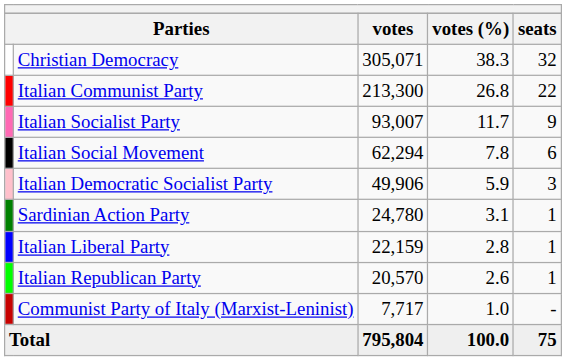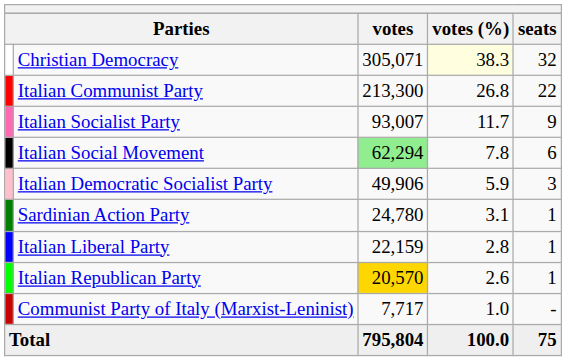Christian Democracy | votes (%): no background -> lightyellow background
Italian Social Movement | votes: no background -> lightgreen background
Italian Republican Party | votes: no background -> gold background
